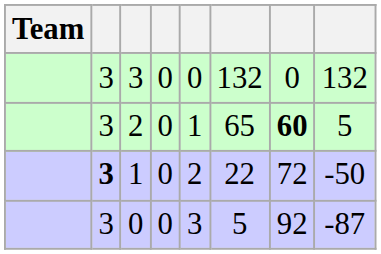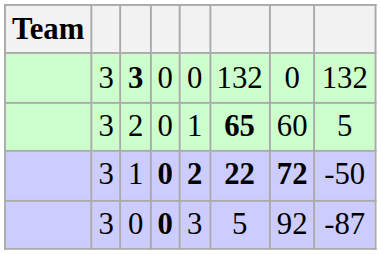row 2 | column 3: normal -> bold
row 3 | column 6: normal -> bold
row 3 | column 7: bold -> normal
row 4 | column 2: bold -> normal
row 4 | column 4: normal -> bold
row 4 | column 5: normal -> bold
row 4 | column 6: normal -> bold
row 4 | column 7: normal -> bold
row 5 | column 4: normal -> bold
